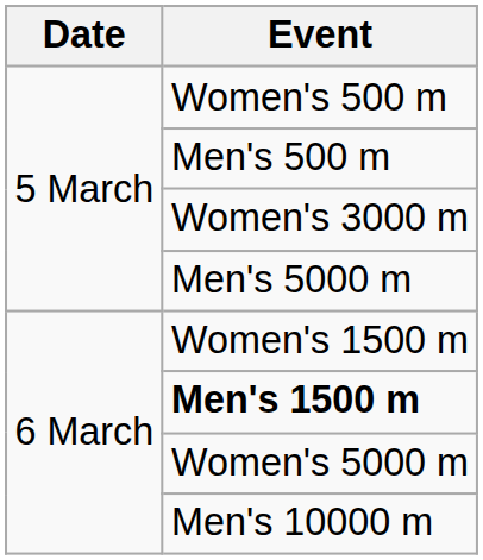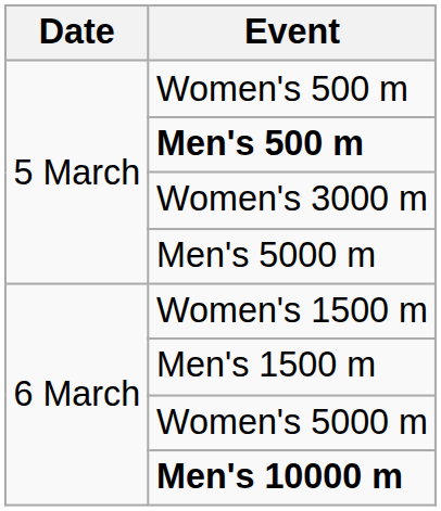Men's 500 m | Event: normal -> bold
Men's 1500 m | Event: bold -> normal
Men's 10000 m | Event: normal -> bold
